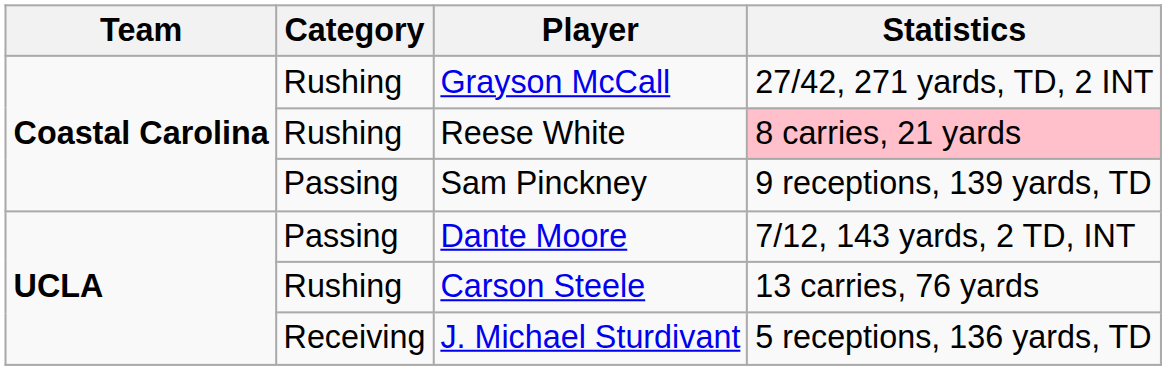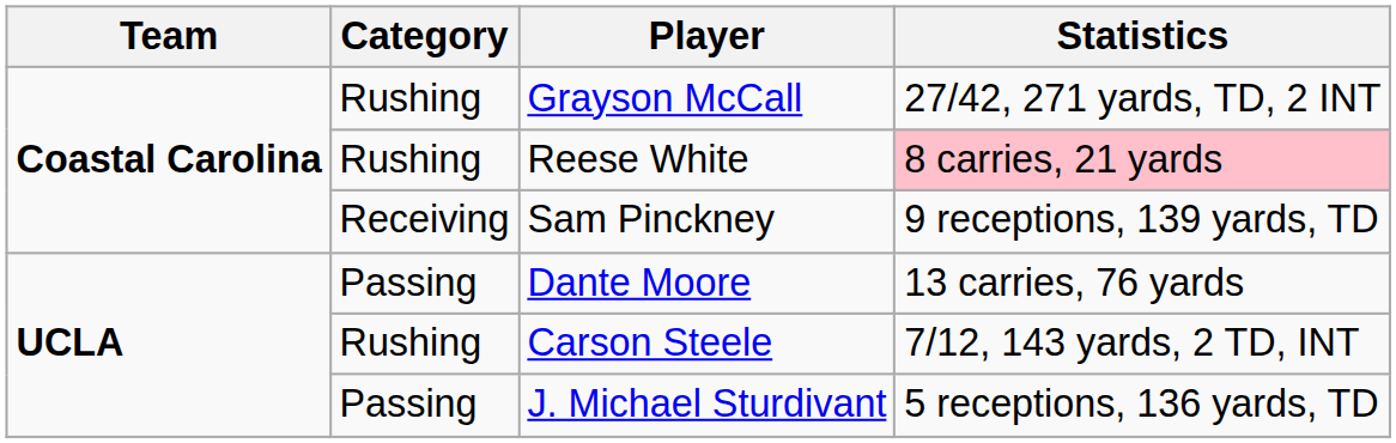Sam Pinckney | Category: Passing -> Receiving
Dante Moore | Statistics: 7/12, 143 yards, 2 TD, INT -> 13 carries, 76 yards
Carson Steele | Statistics: 13 carries, 76 yards -> 7/12, 143 yards, 2 TD, INT
J. Michael Sturdivant | Category: Receiving -> Passing
